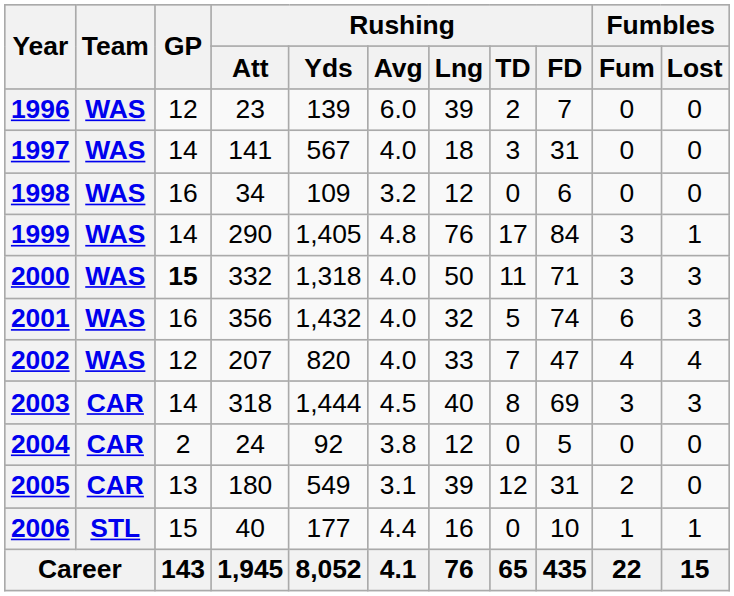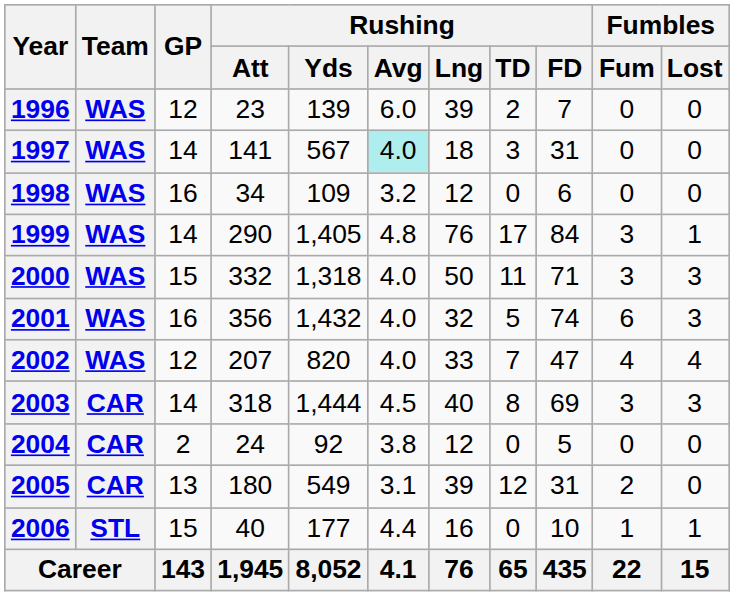1997 | Rushing / Avg: no background -> paleturquoise background
2000 | GP: bold -> normal
